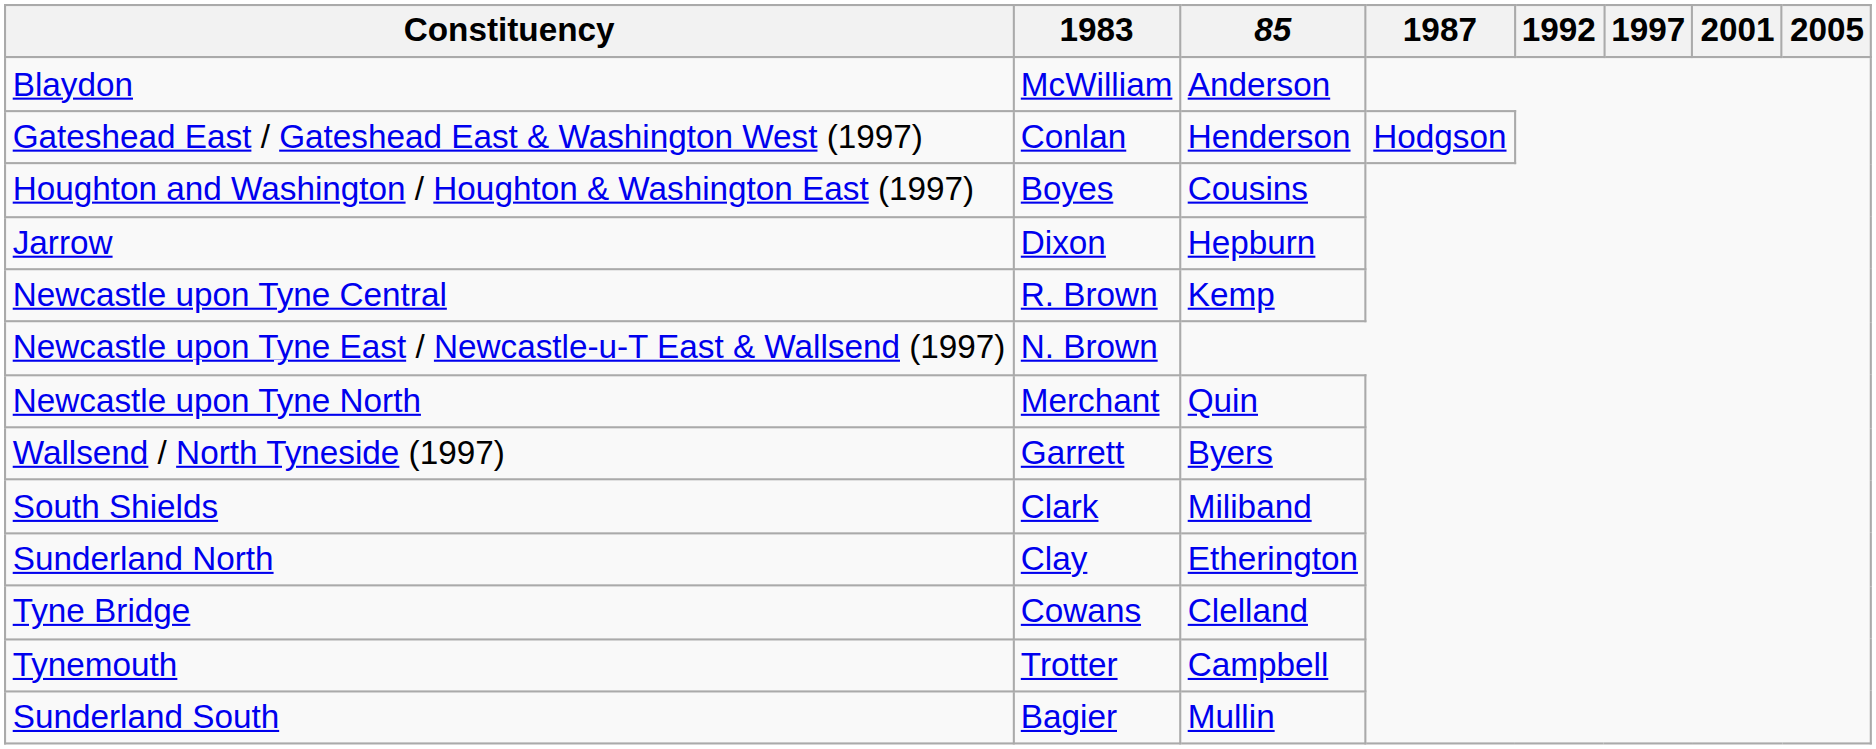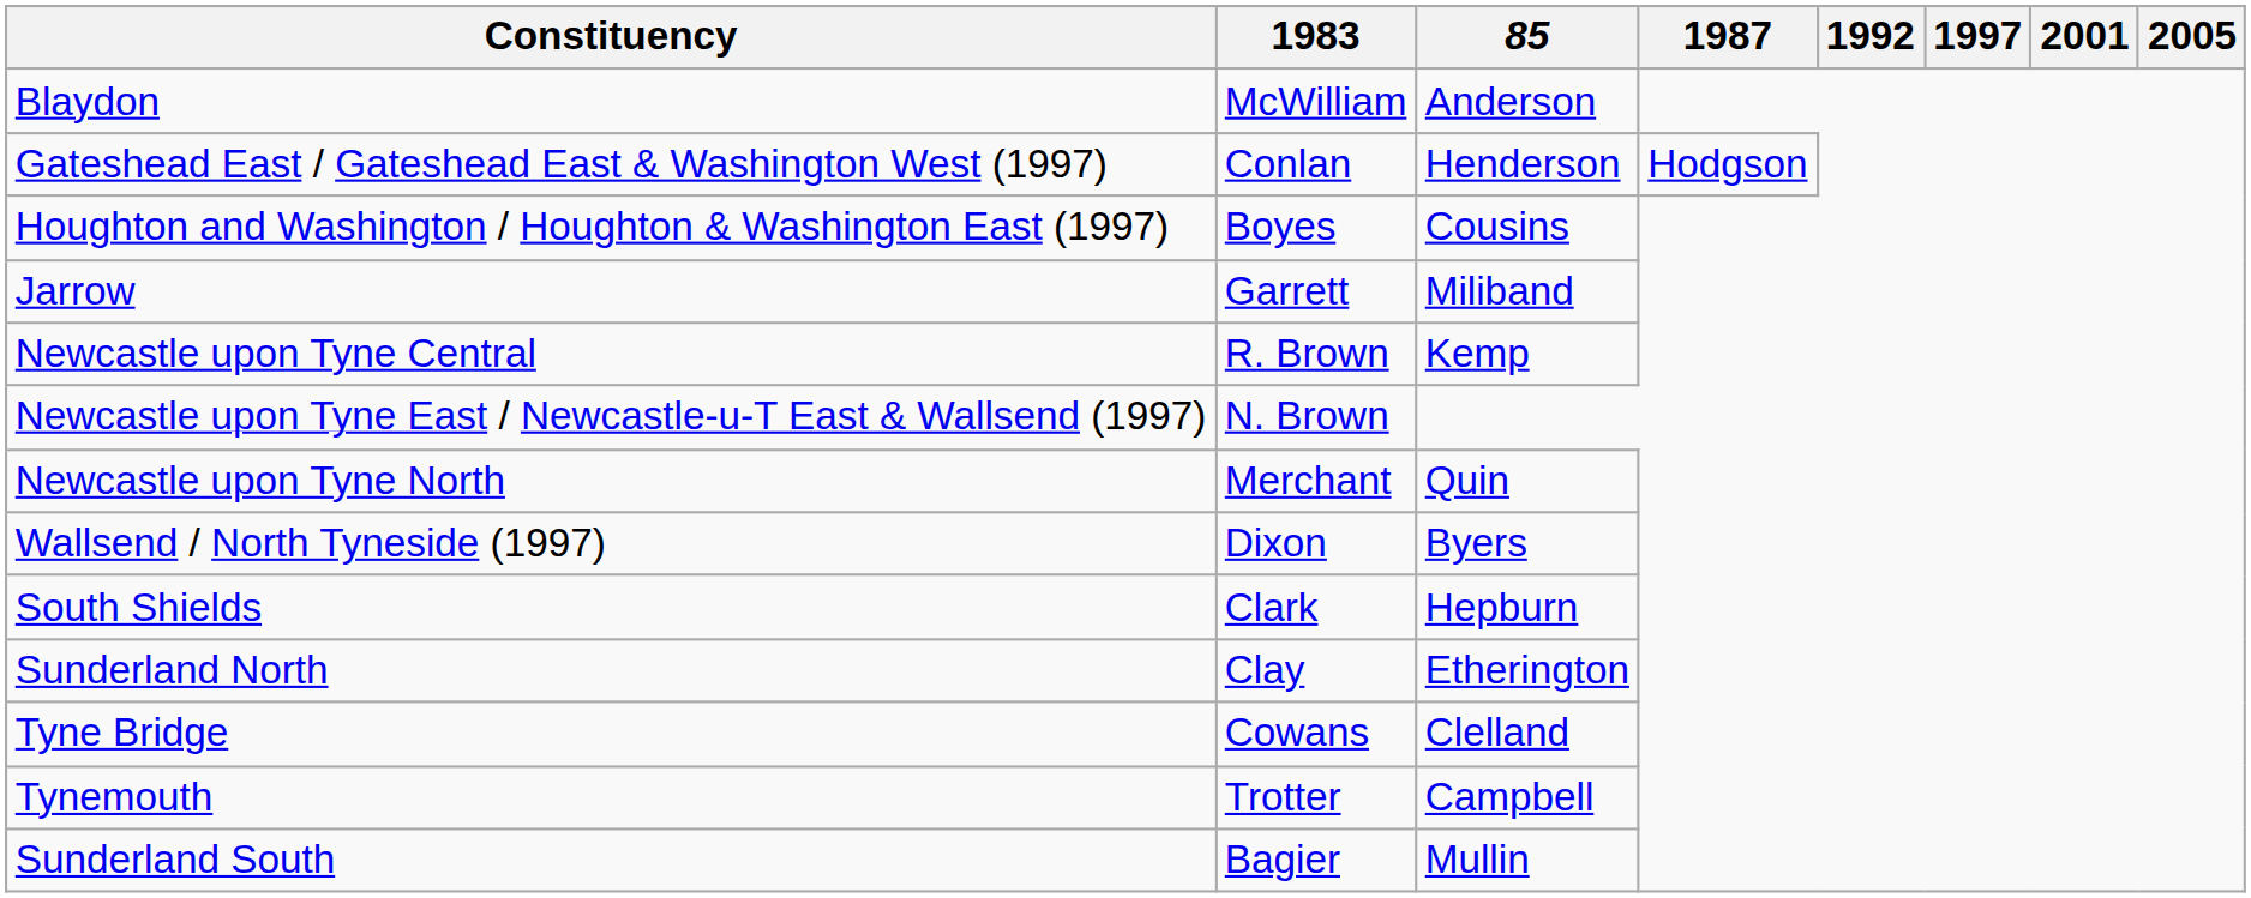Jarrow | 1983: Dixon -> Garrett
Jarrow | 85: Hepburn -> Miliband
Wallsend / North Tyneside (1997) | 1983: Garrett -> Dixon
South Shields | 85: Miliband -> Hepburn
